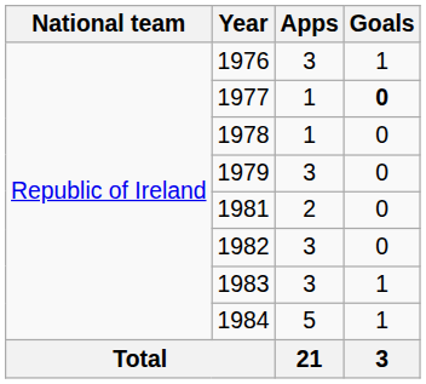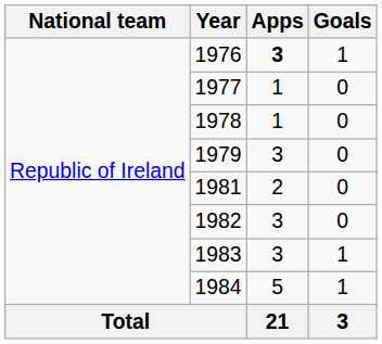1976 | Apps: normal -> bold
1977 | Goals: bold -> normal
